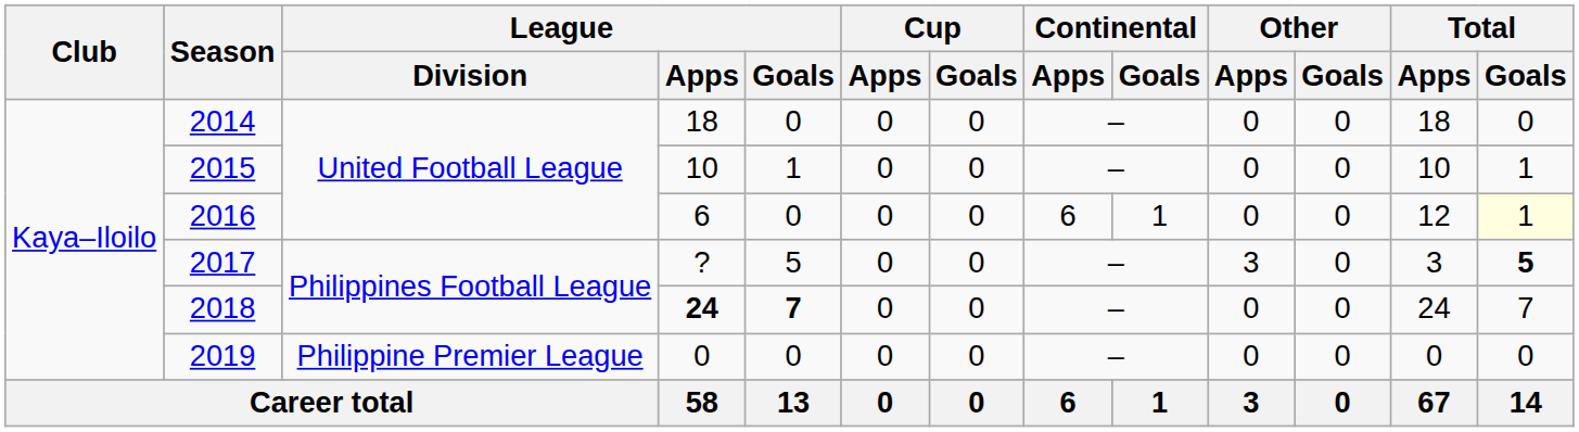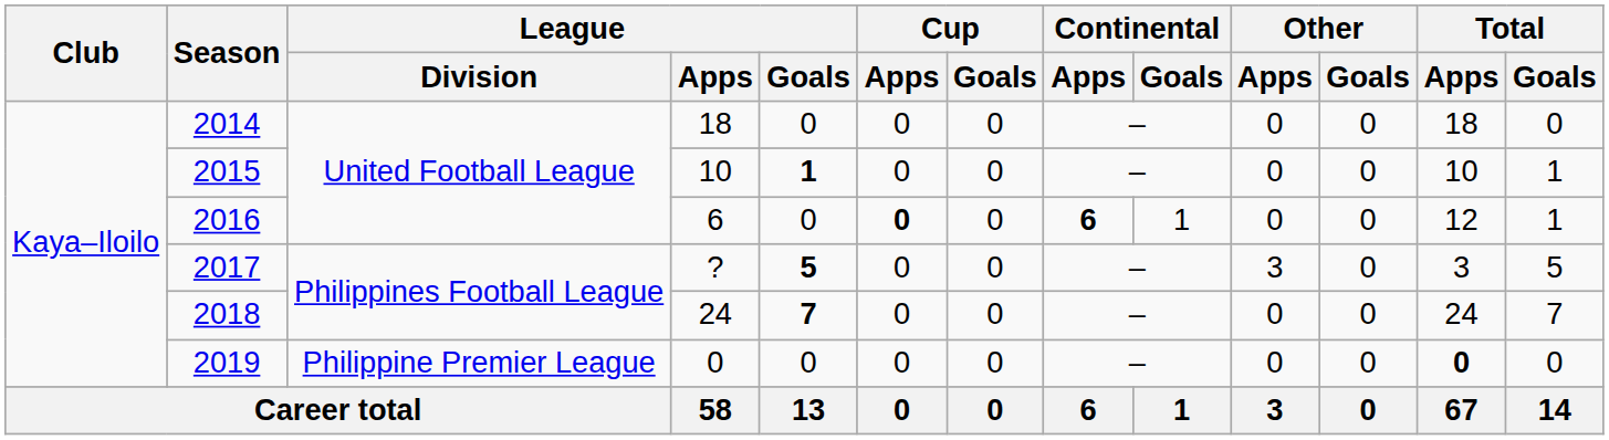2015 | League / Goals: normal -> bold
2016 | Cup / Apps: normal -> bold
2016 | Continental / Apps: normal -> bold
2016 | Total / Goals: lightyellow background -> no background
2017 | League / Goals: normal -> bold
2017 | Total / Goals: bold -> normal
2018 | League / Apps: bold -> normal
2019 | Total / Apps: normal -> bold
